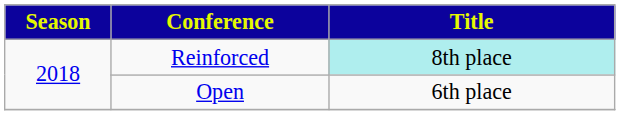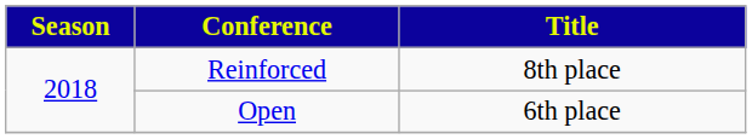Reinforced | Title: paleturquoise background -> no background
